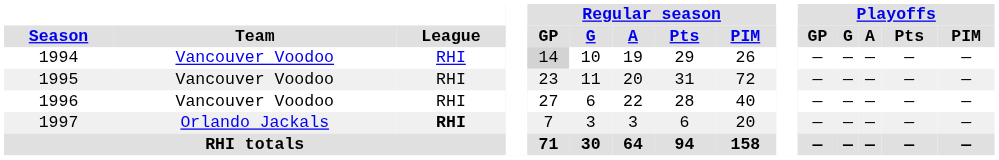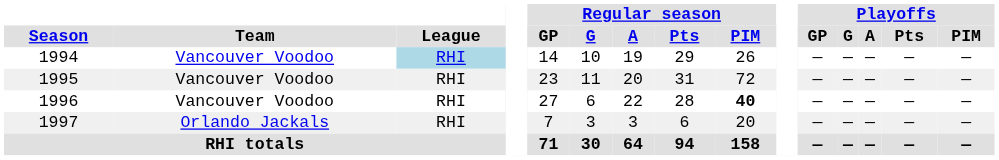1994 | League: no background -> lightblue background
1994 | Regular season / GP: lightgrey background -> no background
1996 | Regular season / PIM: normal -> bold
1997 | League: bold -> normal
